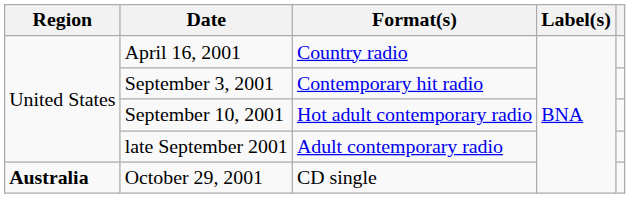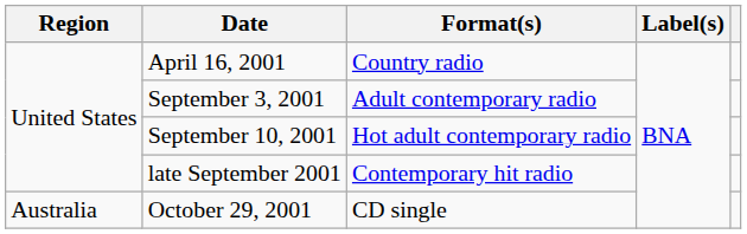September 3, 2001 | Format(s): Contemporary hit radio -> Adult contemporary radio
late September 2001 | Format(s): Adult contemporary radio -> Contemporary hit radio
October 29, 2001 | Region: bold -> normal
